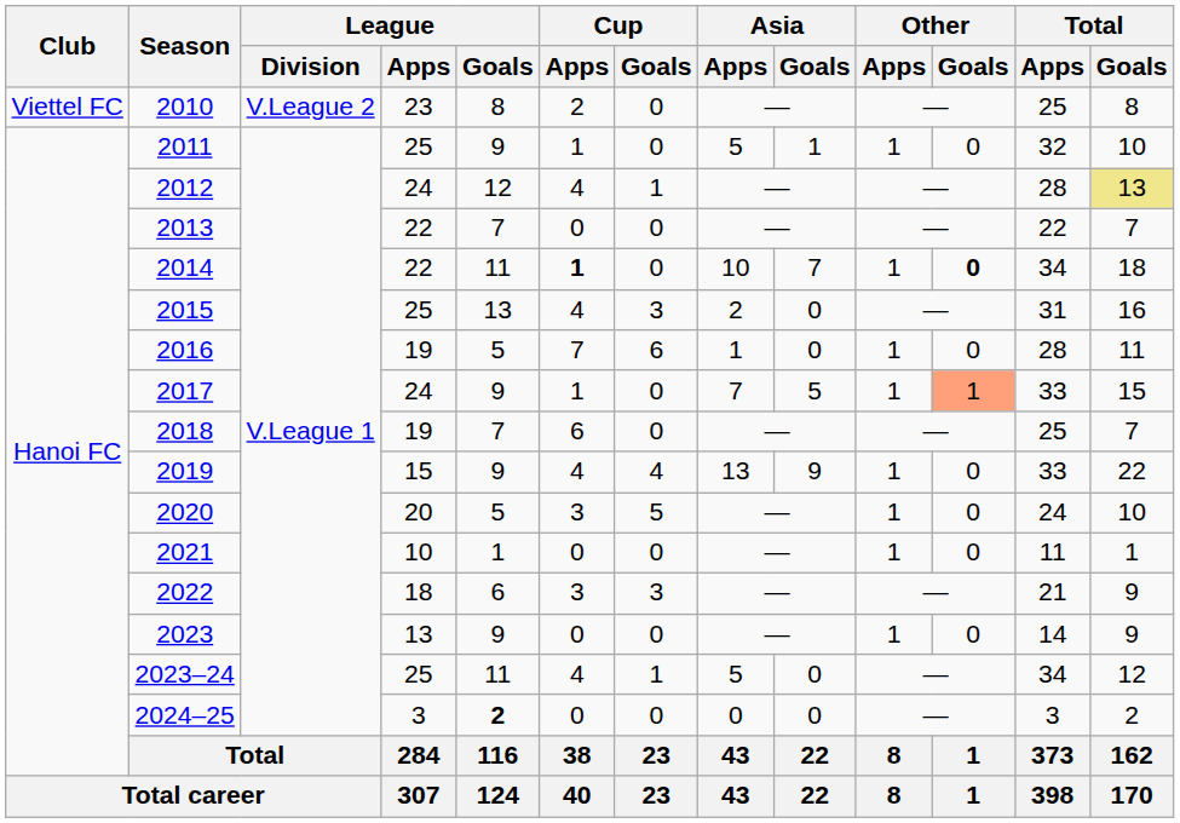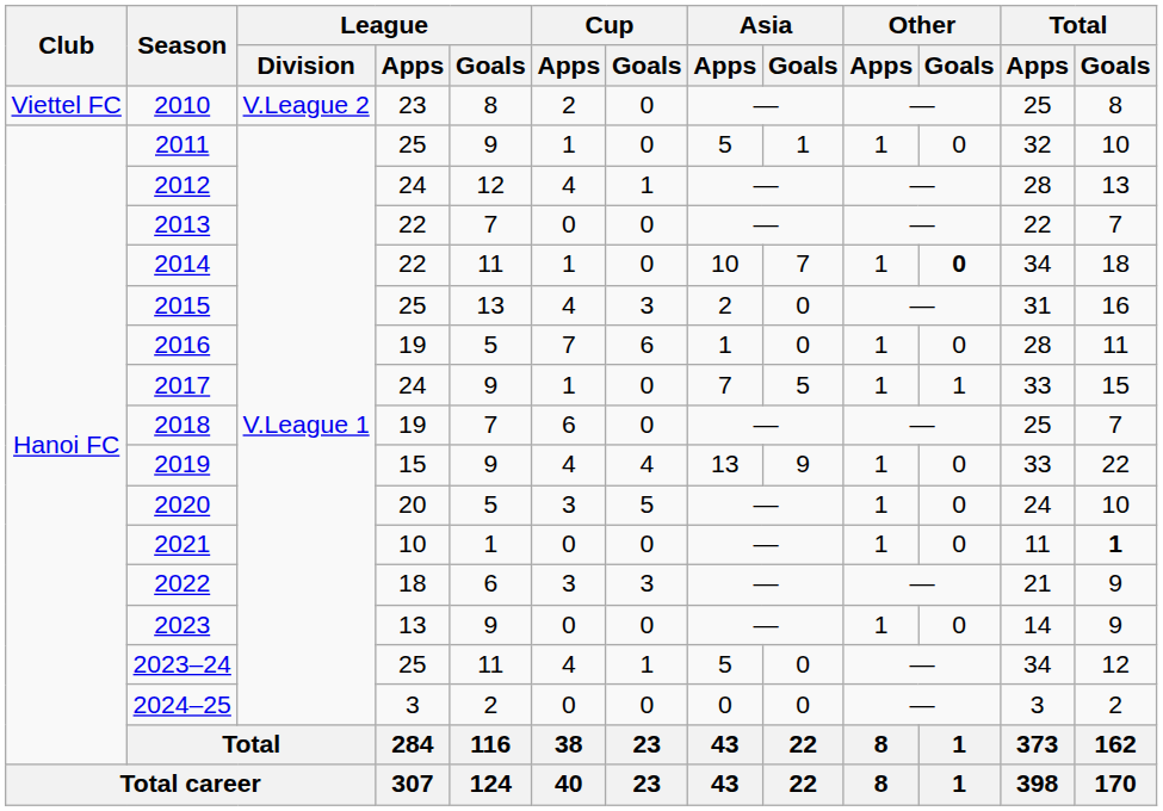2012 | Total / Goals: khaki background -> no background
2014 | Cup / Apps: bold -> normal
2017 | Other / Goals: lightsalmon background -> no background
2021 | Total / Goals: normal -> bold
2024–25 | League / Goals: bold -> normal
